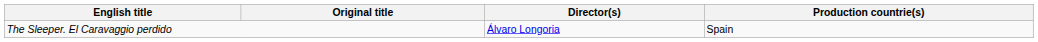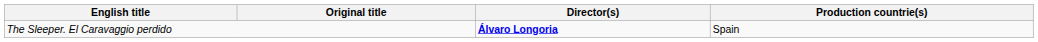The Sleeper. El Caravaggio perdido | Director(s): normal -> bold
